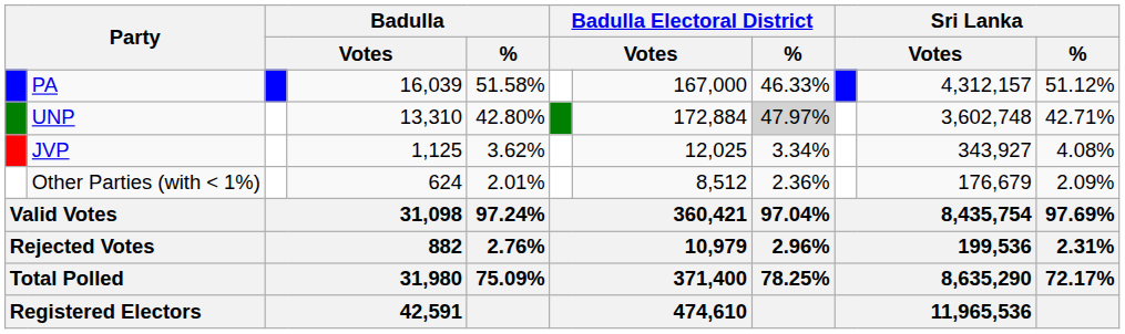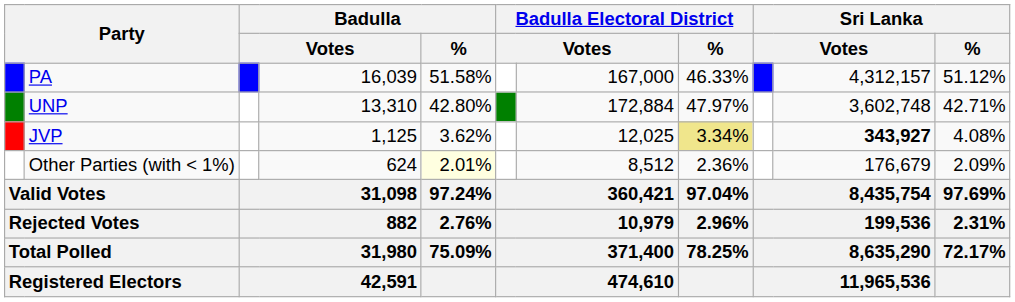UNP | Badulla Electoral District / %: lightgrey background -> no background
JVP | Badulla Electoral District / %: no background -> khaki background
JVP | column 10: normal -> bold
Other Parties (with < 1%) | Badulla / %: no background -> lightyellow background
